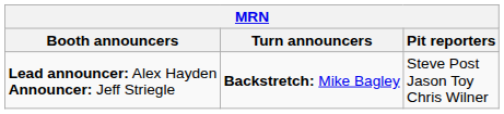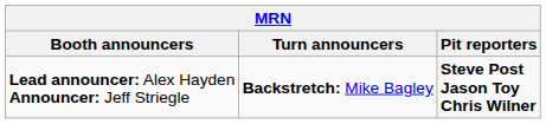Lead announcer: Alex Hayden Announcer: Jeff Striegle | Pit reporters: normal -> bold
